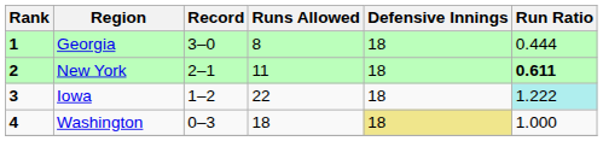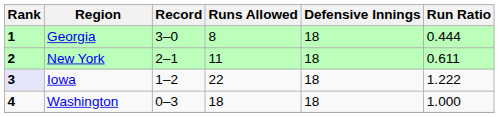New York | Run Ratio: bold -> normal
Iowa | Rank: no background -> lavender background
Iowa | Run Ratio: paleturquoise background -> no background
Washington | Defensive Innings: khaki background -> no background
